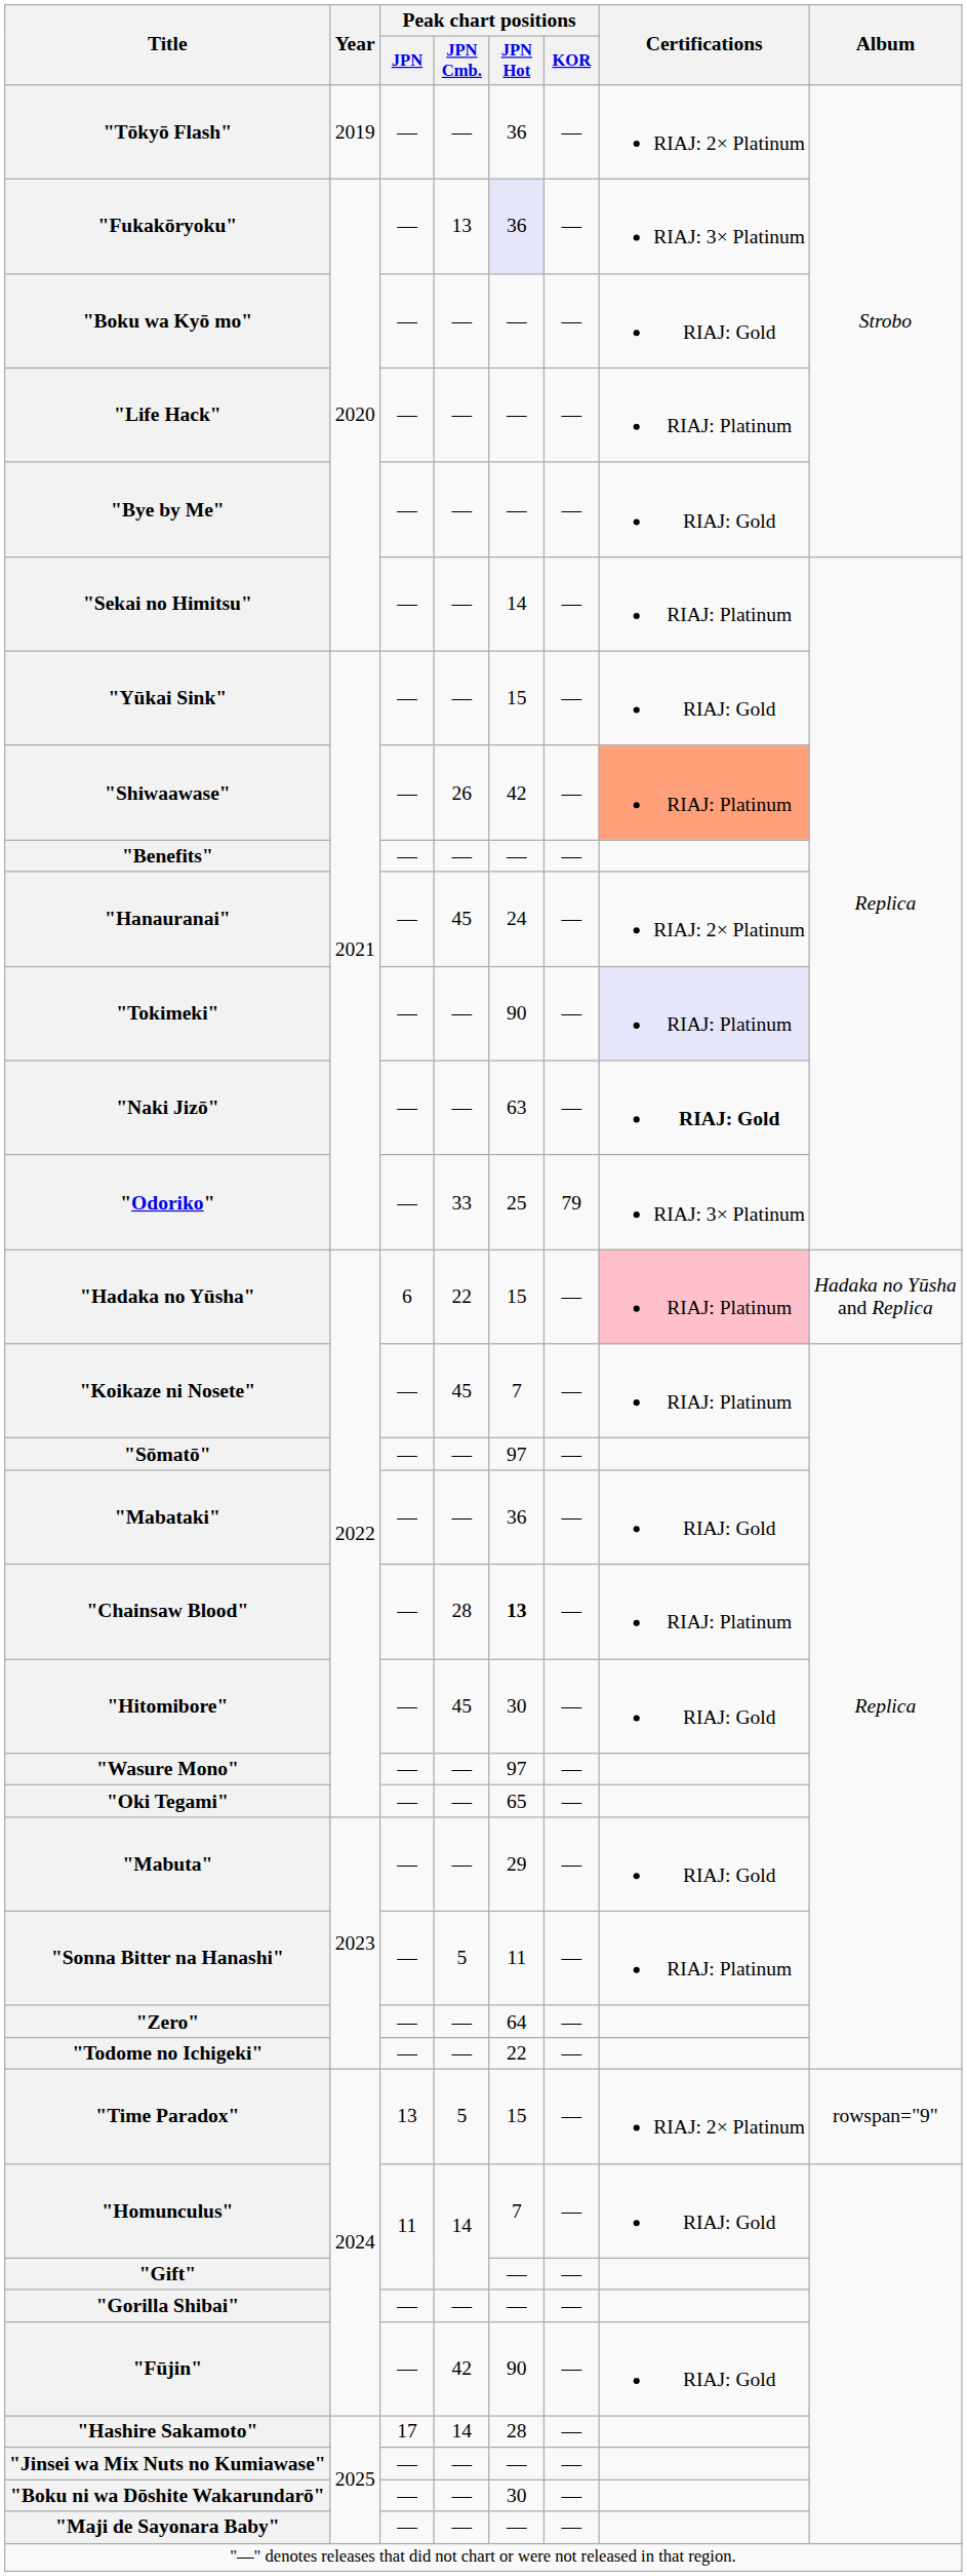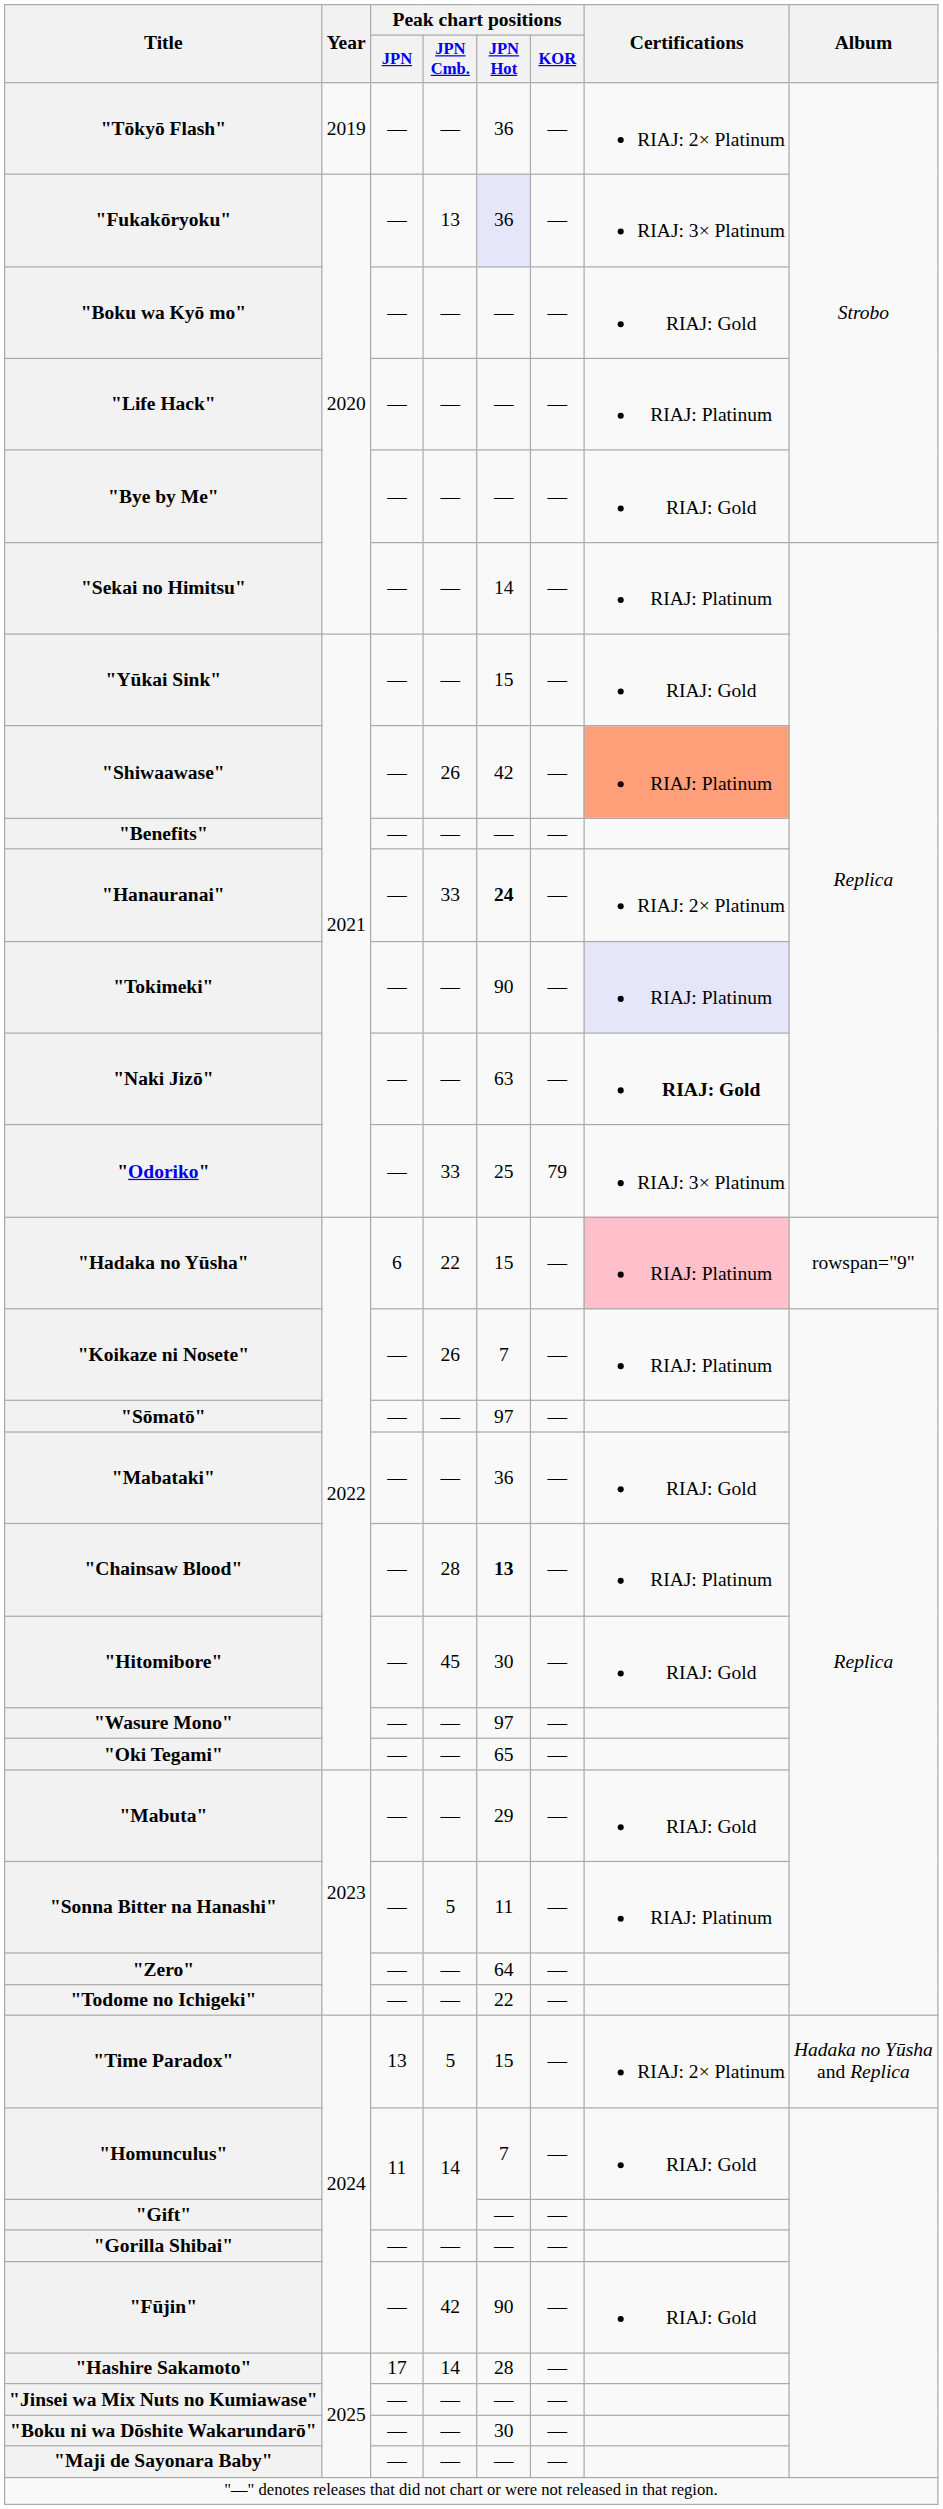"Hanauranai" | Peak chart positions / JPN Cmb.: 45 -> 33
"Hanauranai" | Peak chart positions / JPN Hot: normal -> bold
"Hadaka no Yūsha" | Album: Hadaka no Yūsha and Replica -> rowspan="9"
"Koikaze ni Nosete" | Peak chart positions / JPN Cmb.: 45 -> 26
"Time Paradox" | Album: rowspan="9" -> Hadaka no Yūsha and Replica
